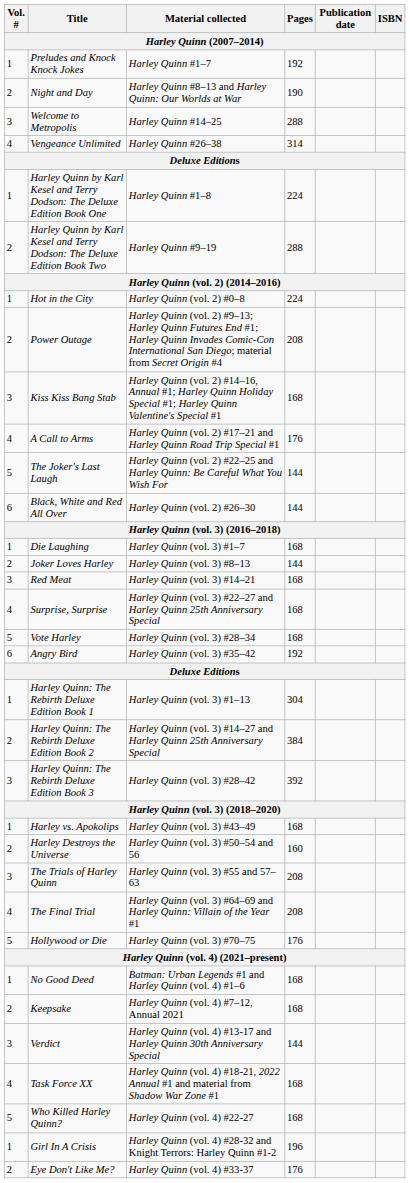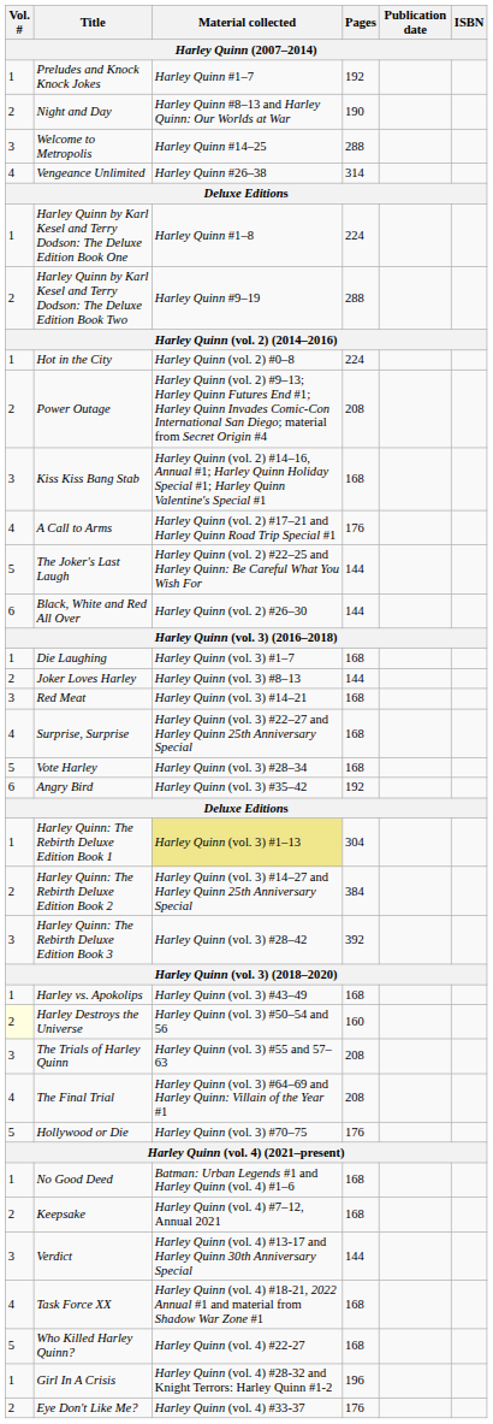Harley Quinn: The Rebirth Deluxe Edition Book 1 | Material collected: no background -> khaki background
Harley Destroys the Universe | Vol. #: no background -> lightyellow background
